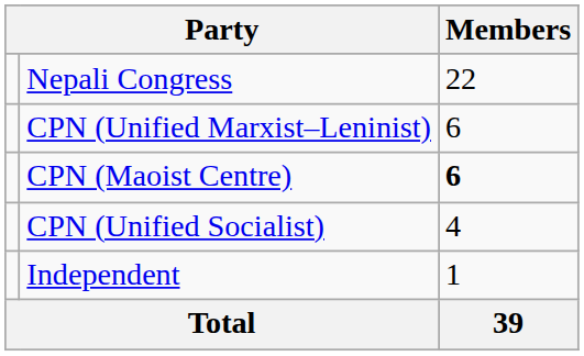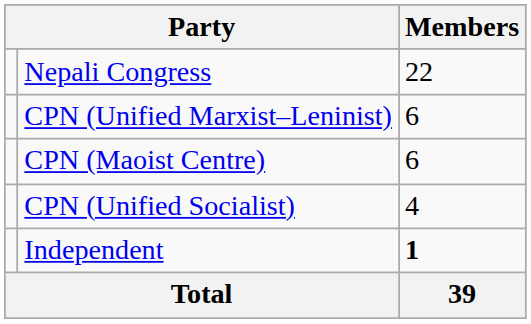CPN (Maoist Centre) | Members: bold -> normal
Independent | Members: normal -> bold
